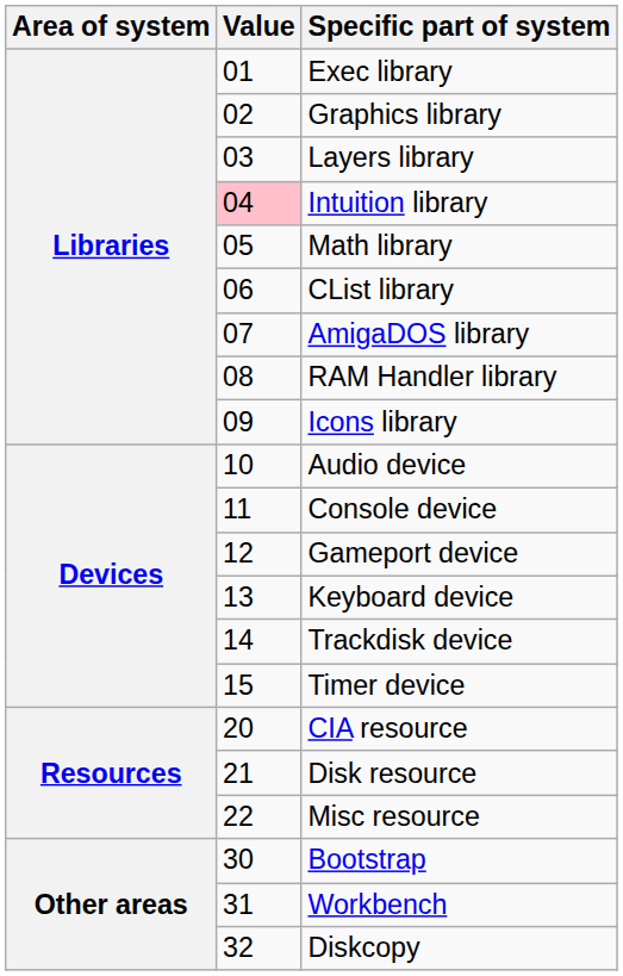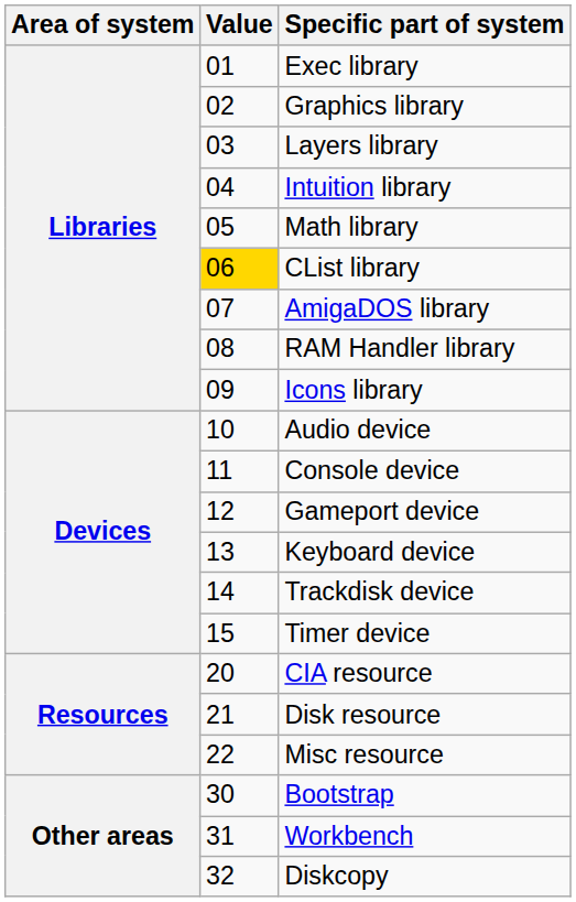Intuition library | Value: pink background -> no background
CList library | Value: no background -> gold background
